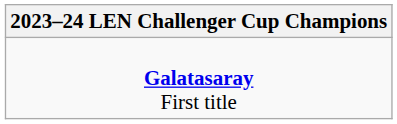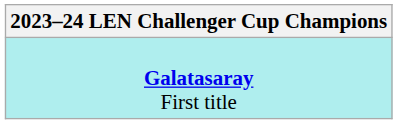row 2 | column 1: no background -> paleturquoise background
